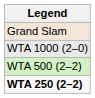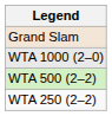row 5 | column 1: bold -> normal
